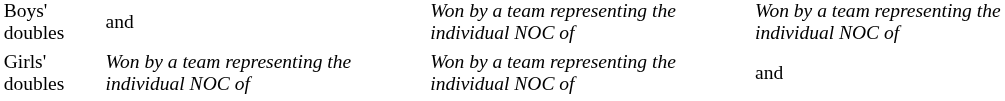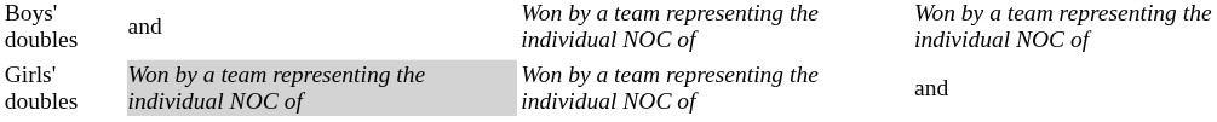Girls' doubles | column 2: no background -> lightgrey background
